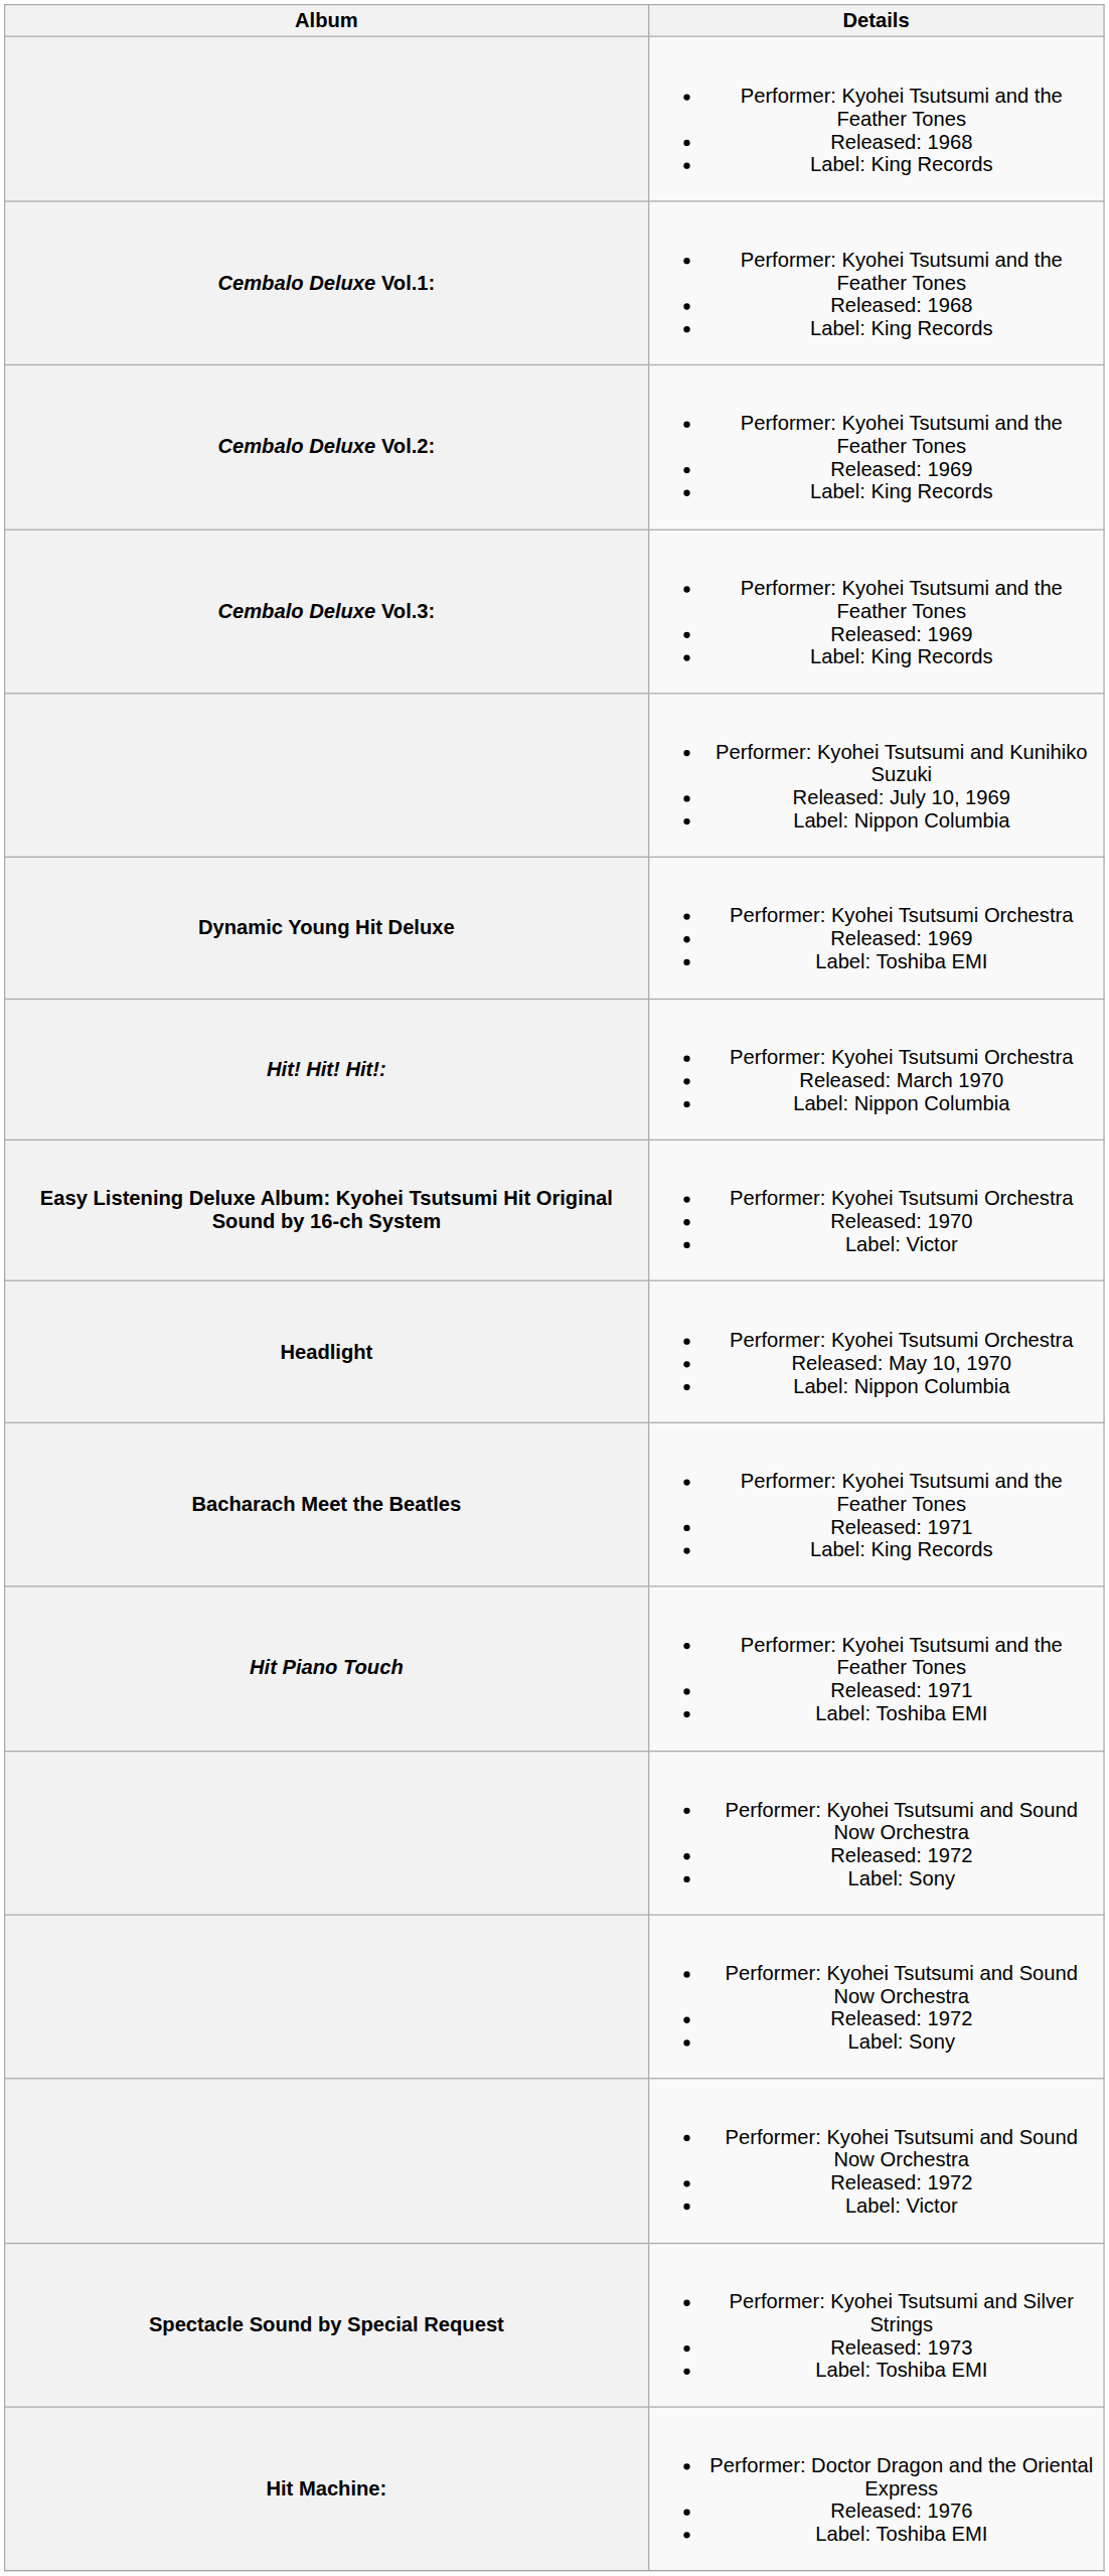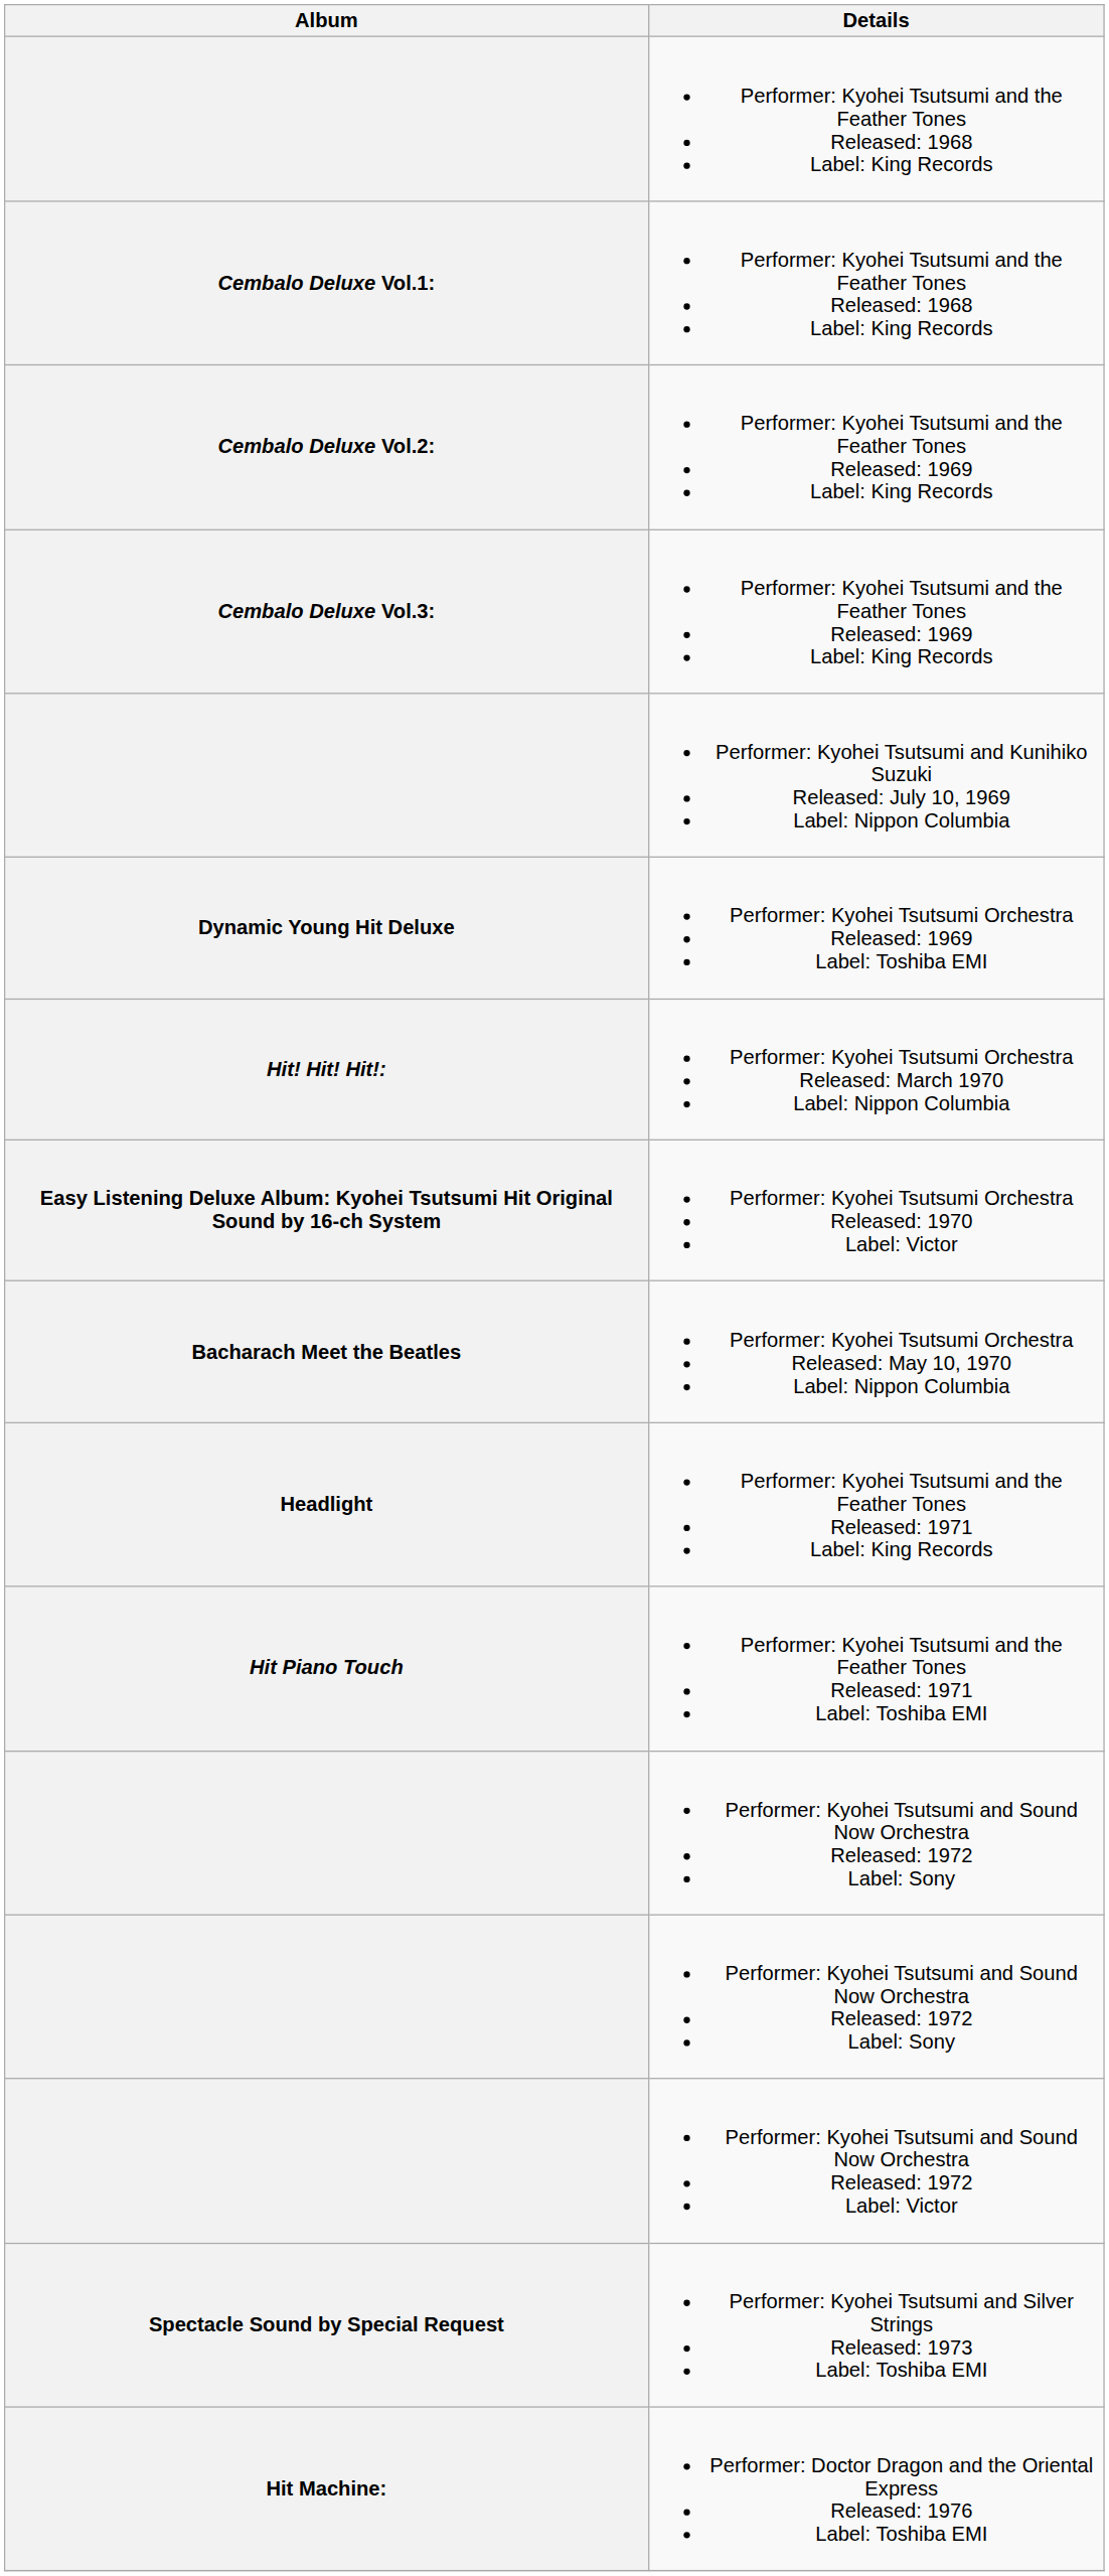row 10 | Album: Headlight -> Bacharach Meet the Beatles
row 11 | Album: Bacharach Meet the Beatles -> Headlight
